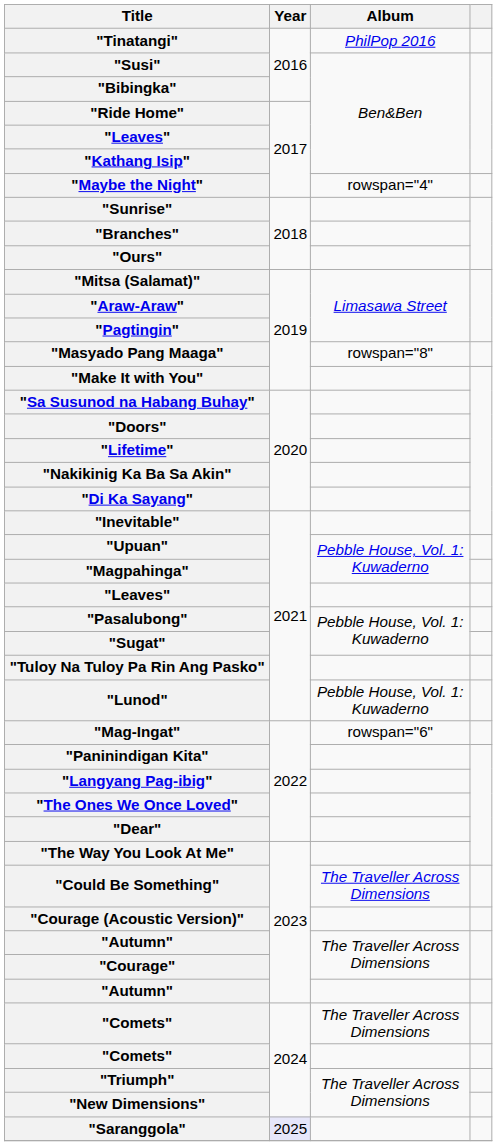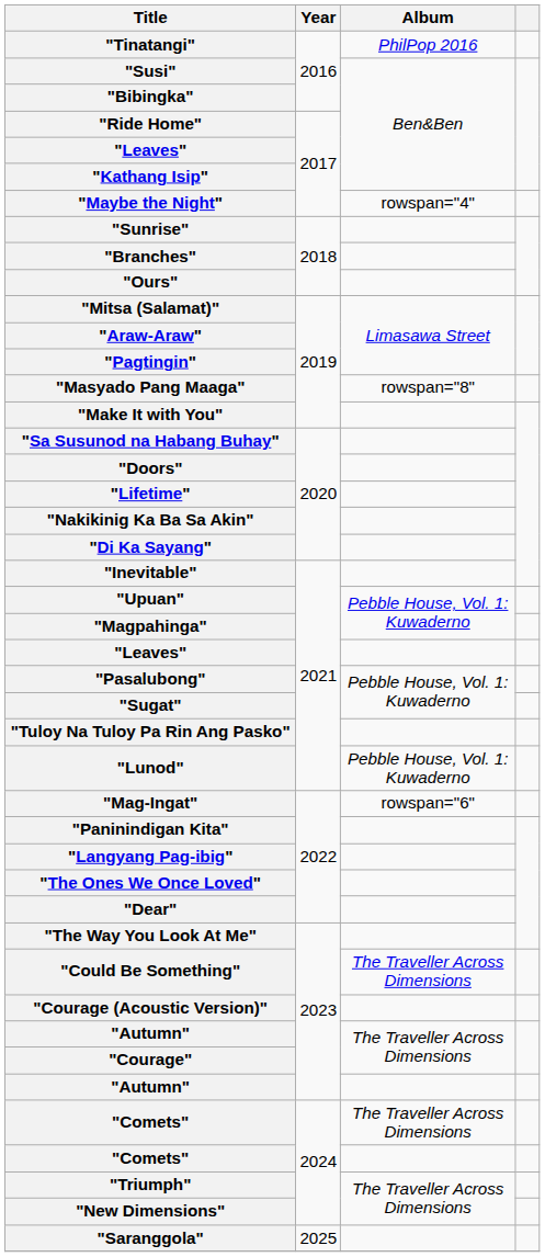"Saranggola" | Year: lavender background -> no background
